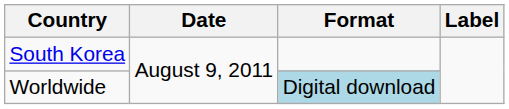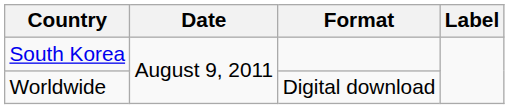Worldwide | Format: lightblue background -> no background
